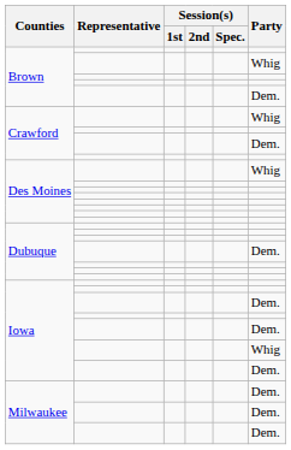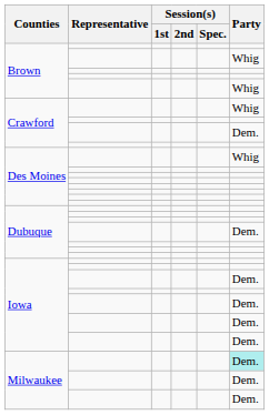row 7 | Party: Dem. -> Whig
row 32 | Party: Whig -> Dem.
row 34 | Party: no background -> paleturquoise background
